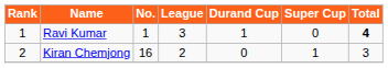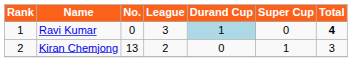Ravi Kumar | No.: 1 -> 0
Ravi Kumar | Durand Cup: no background -> lightblue background
Kiran Chemjong | No.: 16 -> 13
